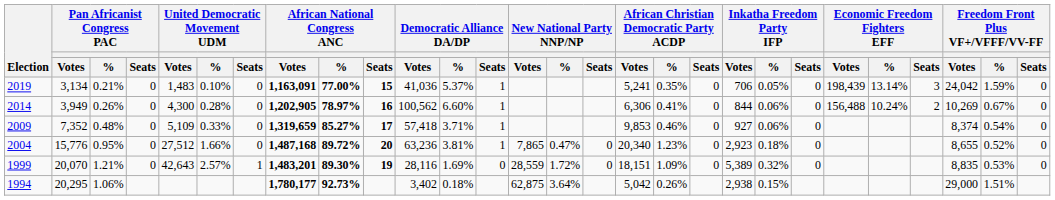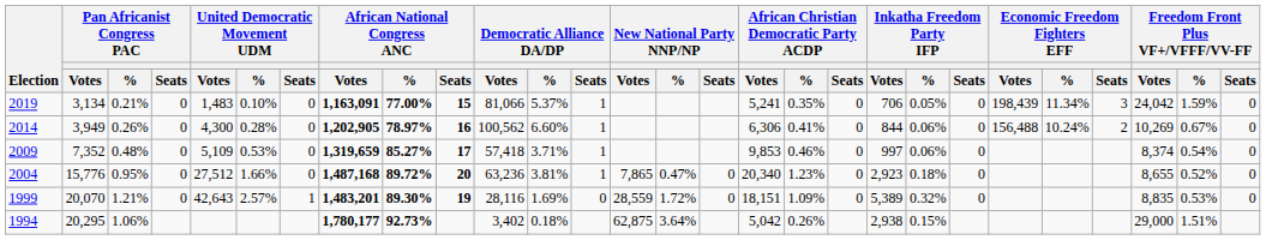2019 | Democratic Alliance DA/DP / Votes: 41,036 -> 81,066
2019 | Economic Freedom Fighters EFF / %: 13.14% -> 11.34%
2009 | United Democratic Movement UDM / %: 0.33% -> 0.53%
2009 | Inkatha Freedom Party IFP / Votes: 927 -> 997
